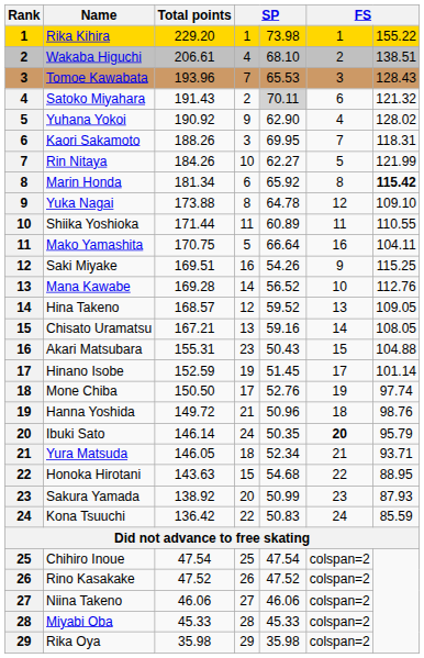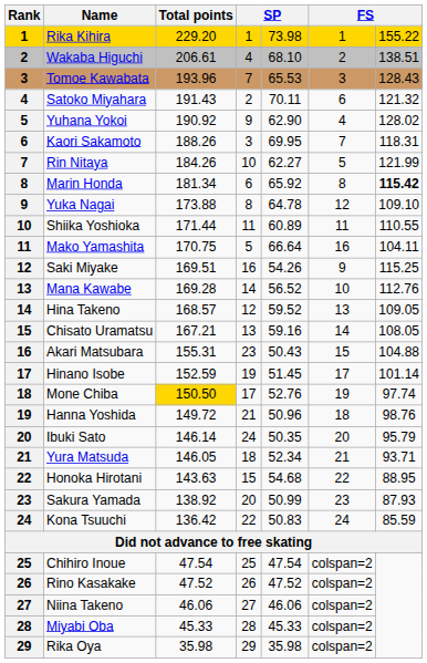Satoko Miyahara | column 5: lightgrey background -> no background
Mone Chiba | Total points: no background -> gold background
Ibuki Sato | column 6: bold -> normal
